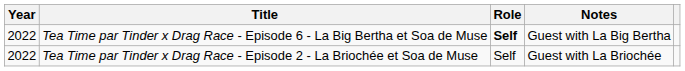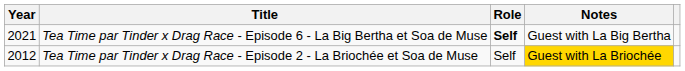row 2 | Year: 2022 -> 2021
row 3 | Year: 2022 -> 2012
row 3 | Notes: no background -> gold background
